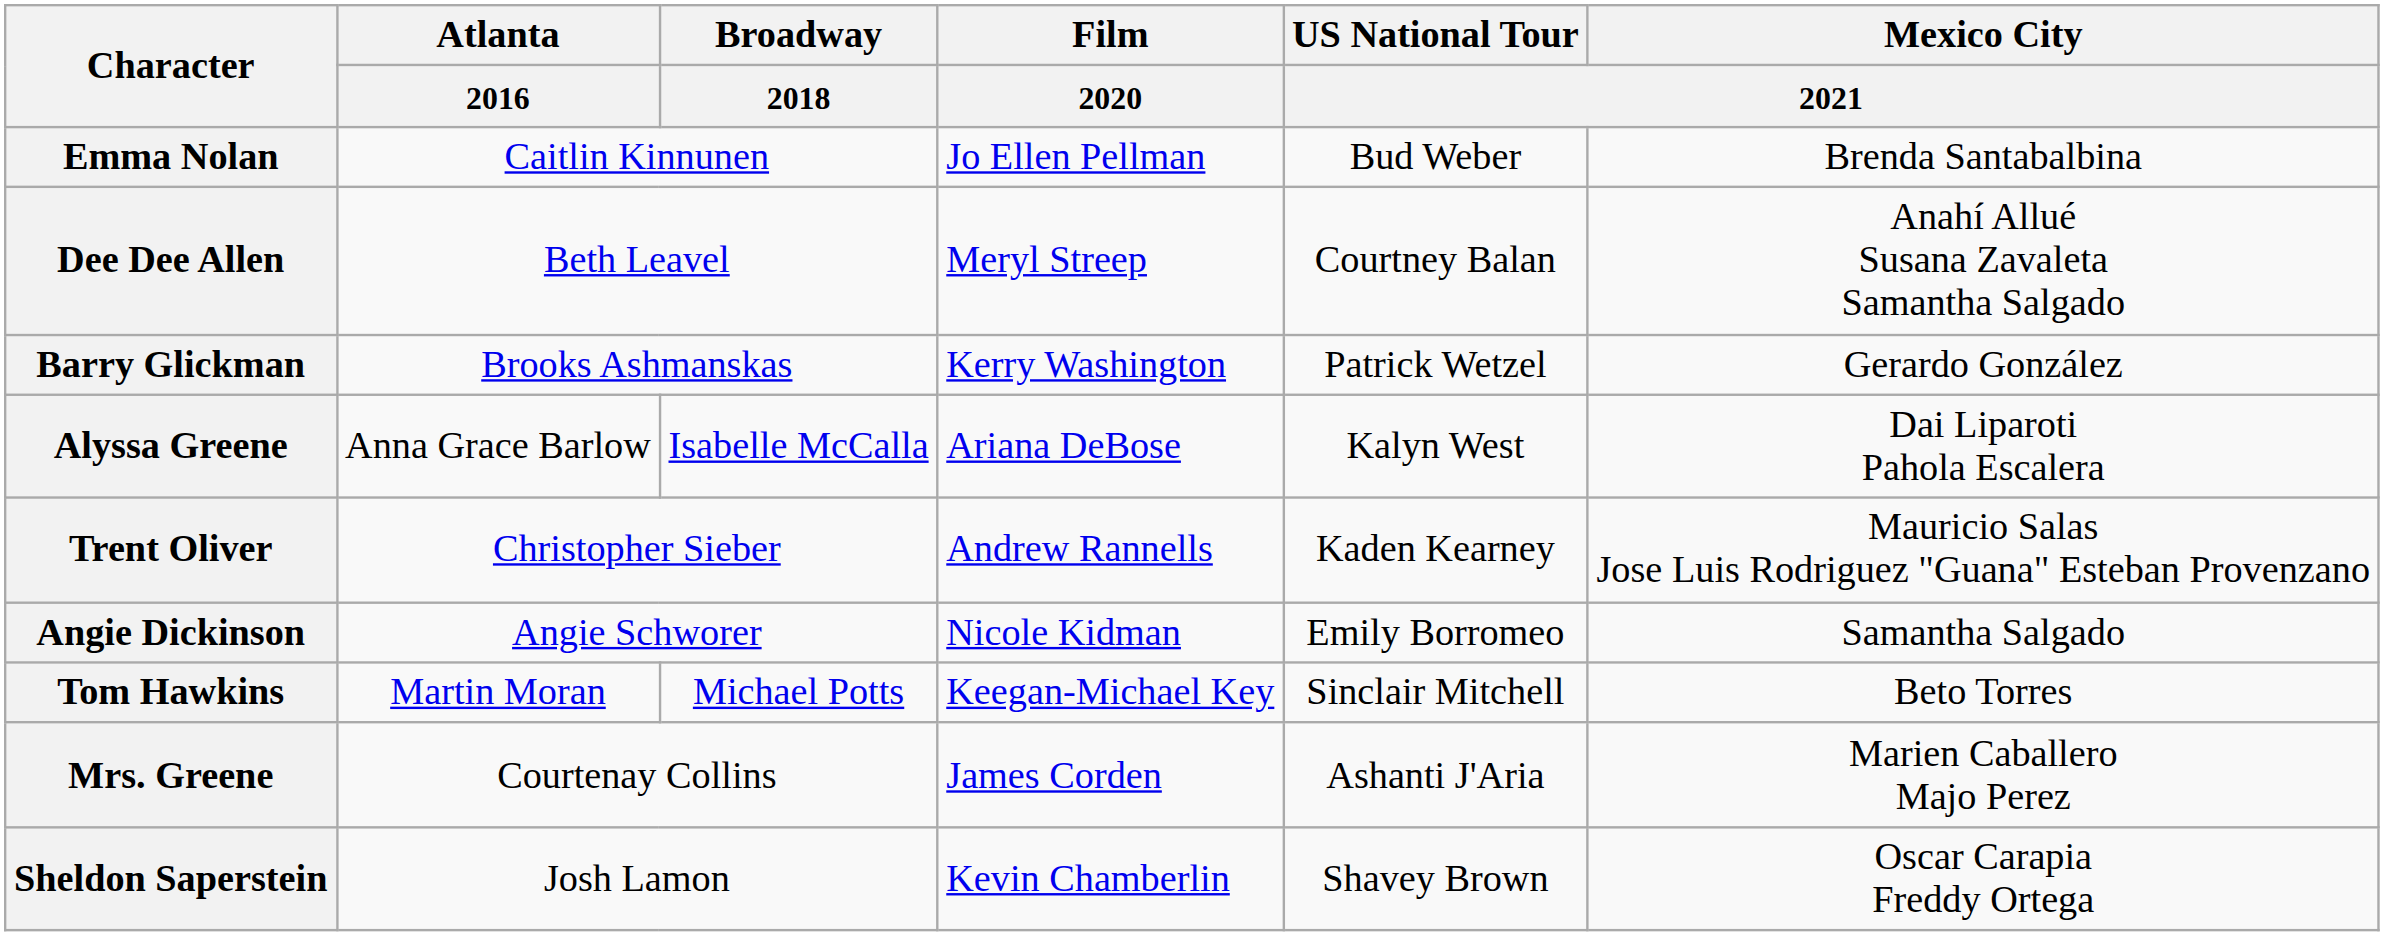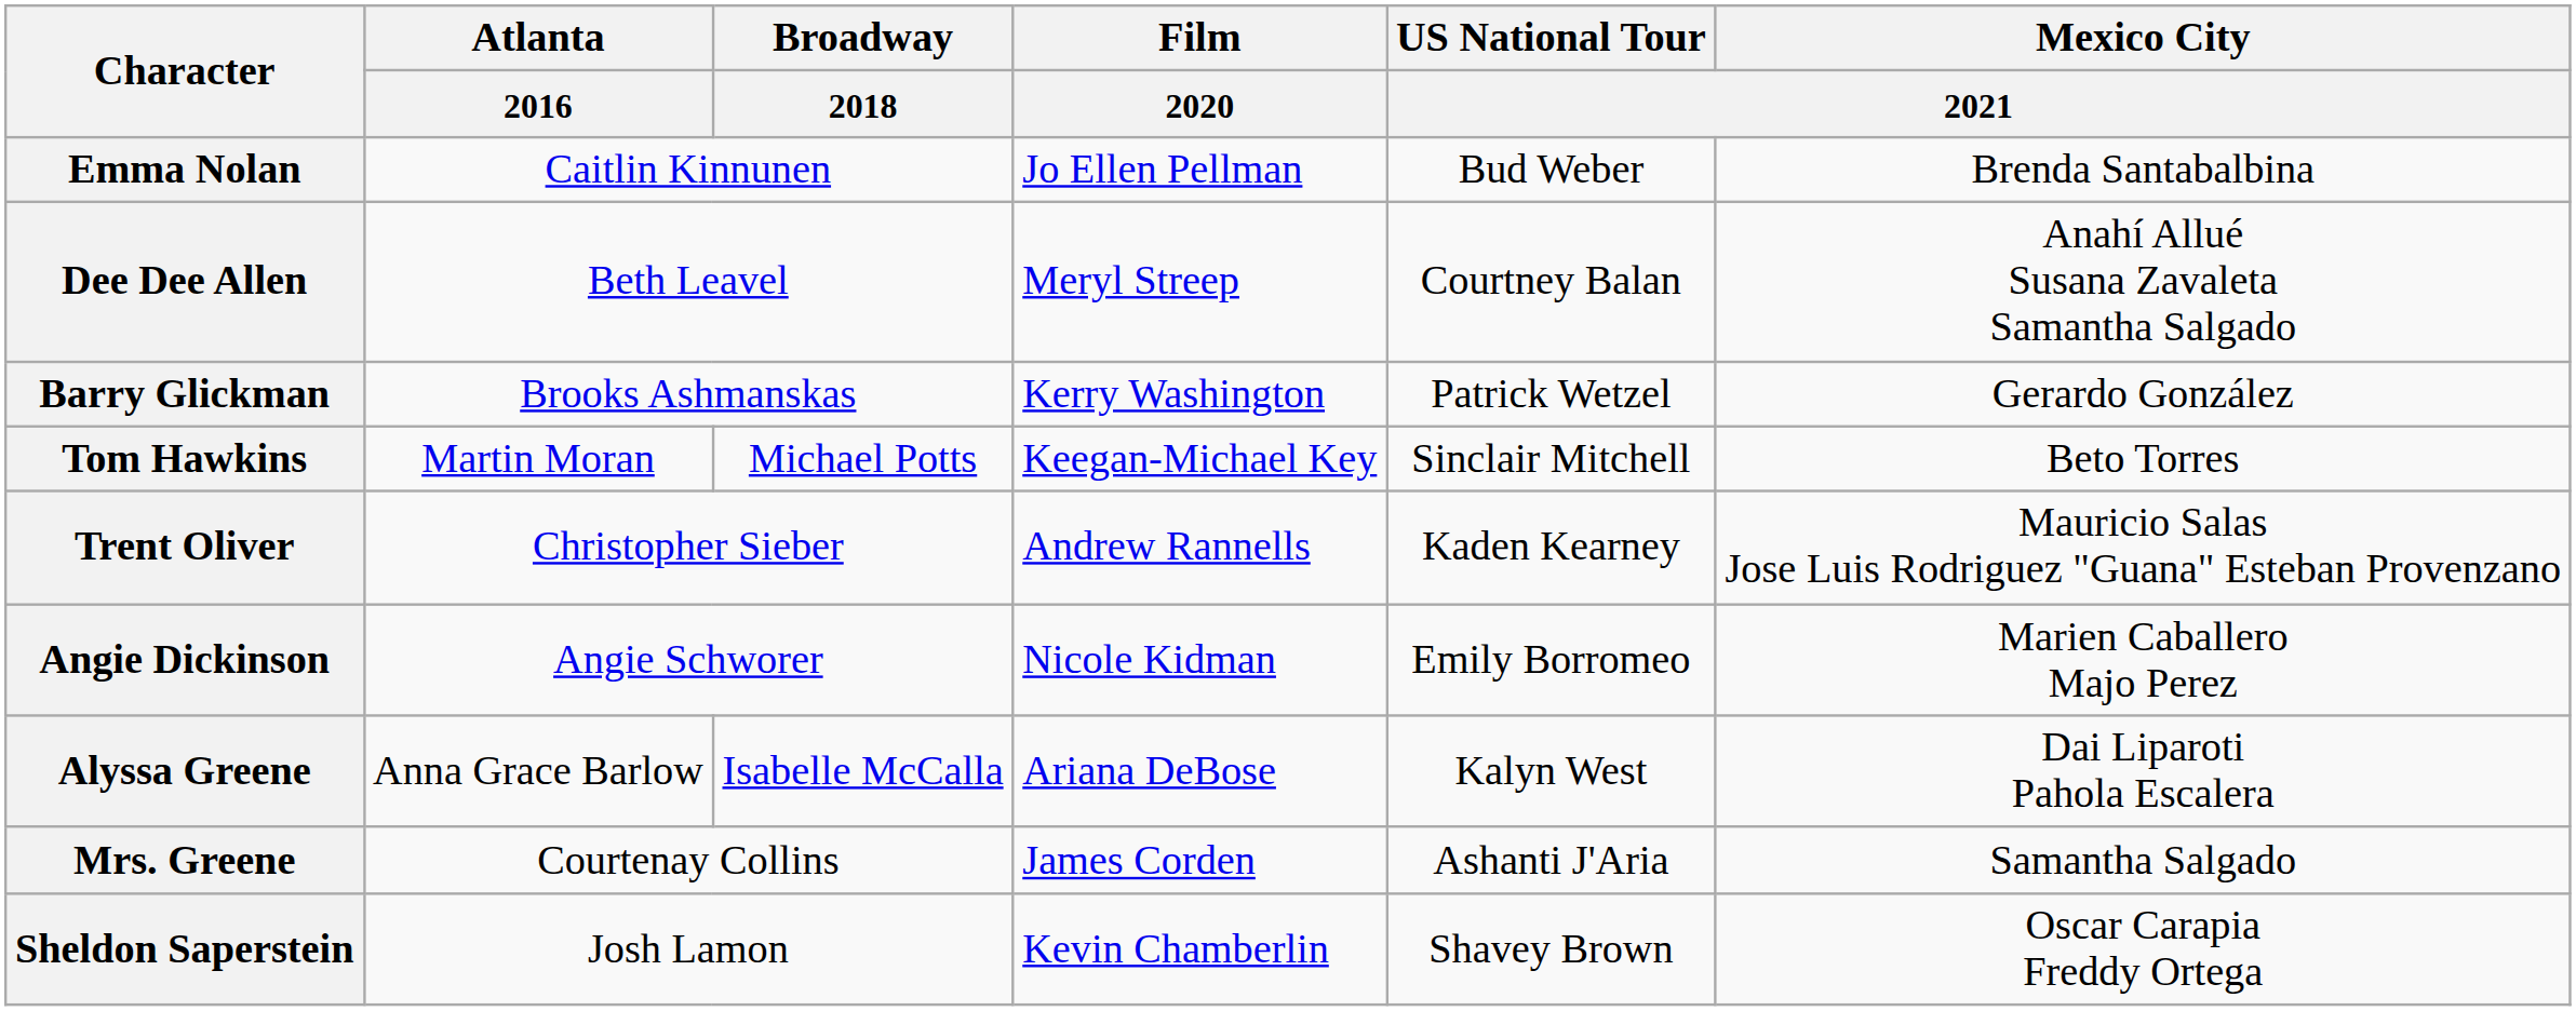rows swapped: Alyssa Greene <-> Tom Hawkins
Angie Dickinson | Mexico City / 2021: Samantha Salgado -> Marien Caballero Majo Perez
Mrs. Greene | Mexico City / 2021: Marien Caballero Majo Perez -> Samantha Salgado
